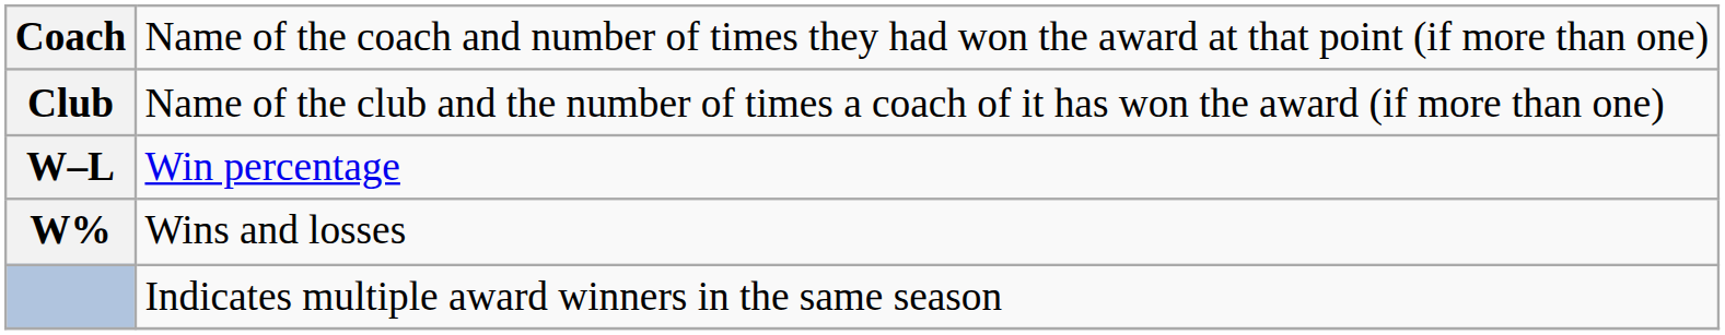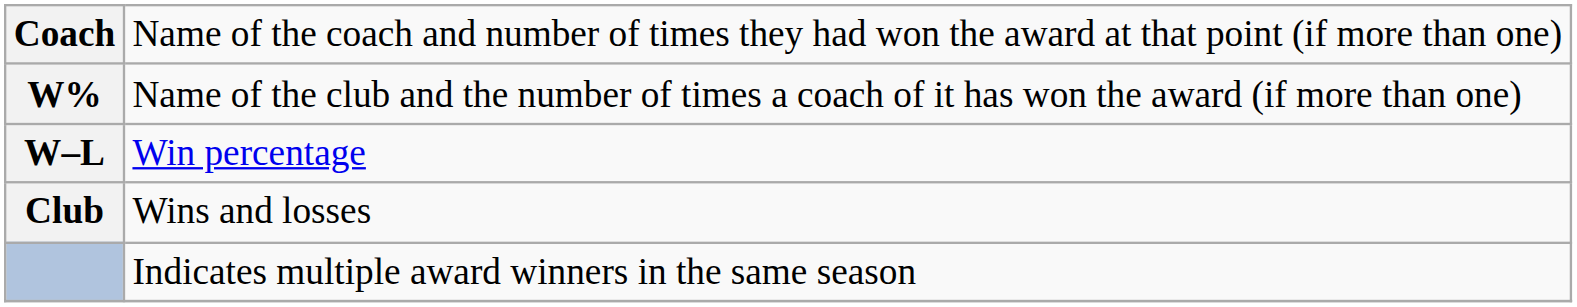row 2 | column 1: Club -> W%
row 4 | column 1: W% -> Club
